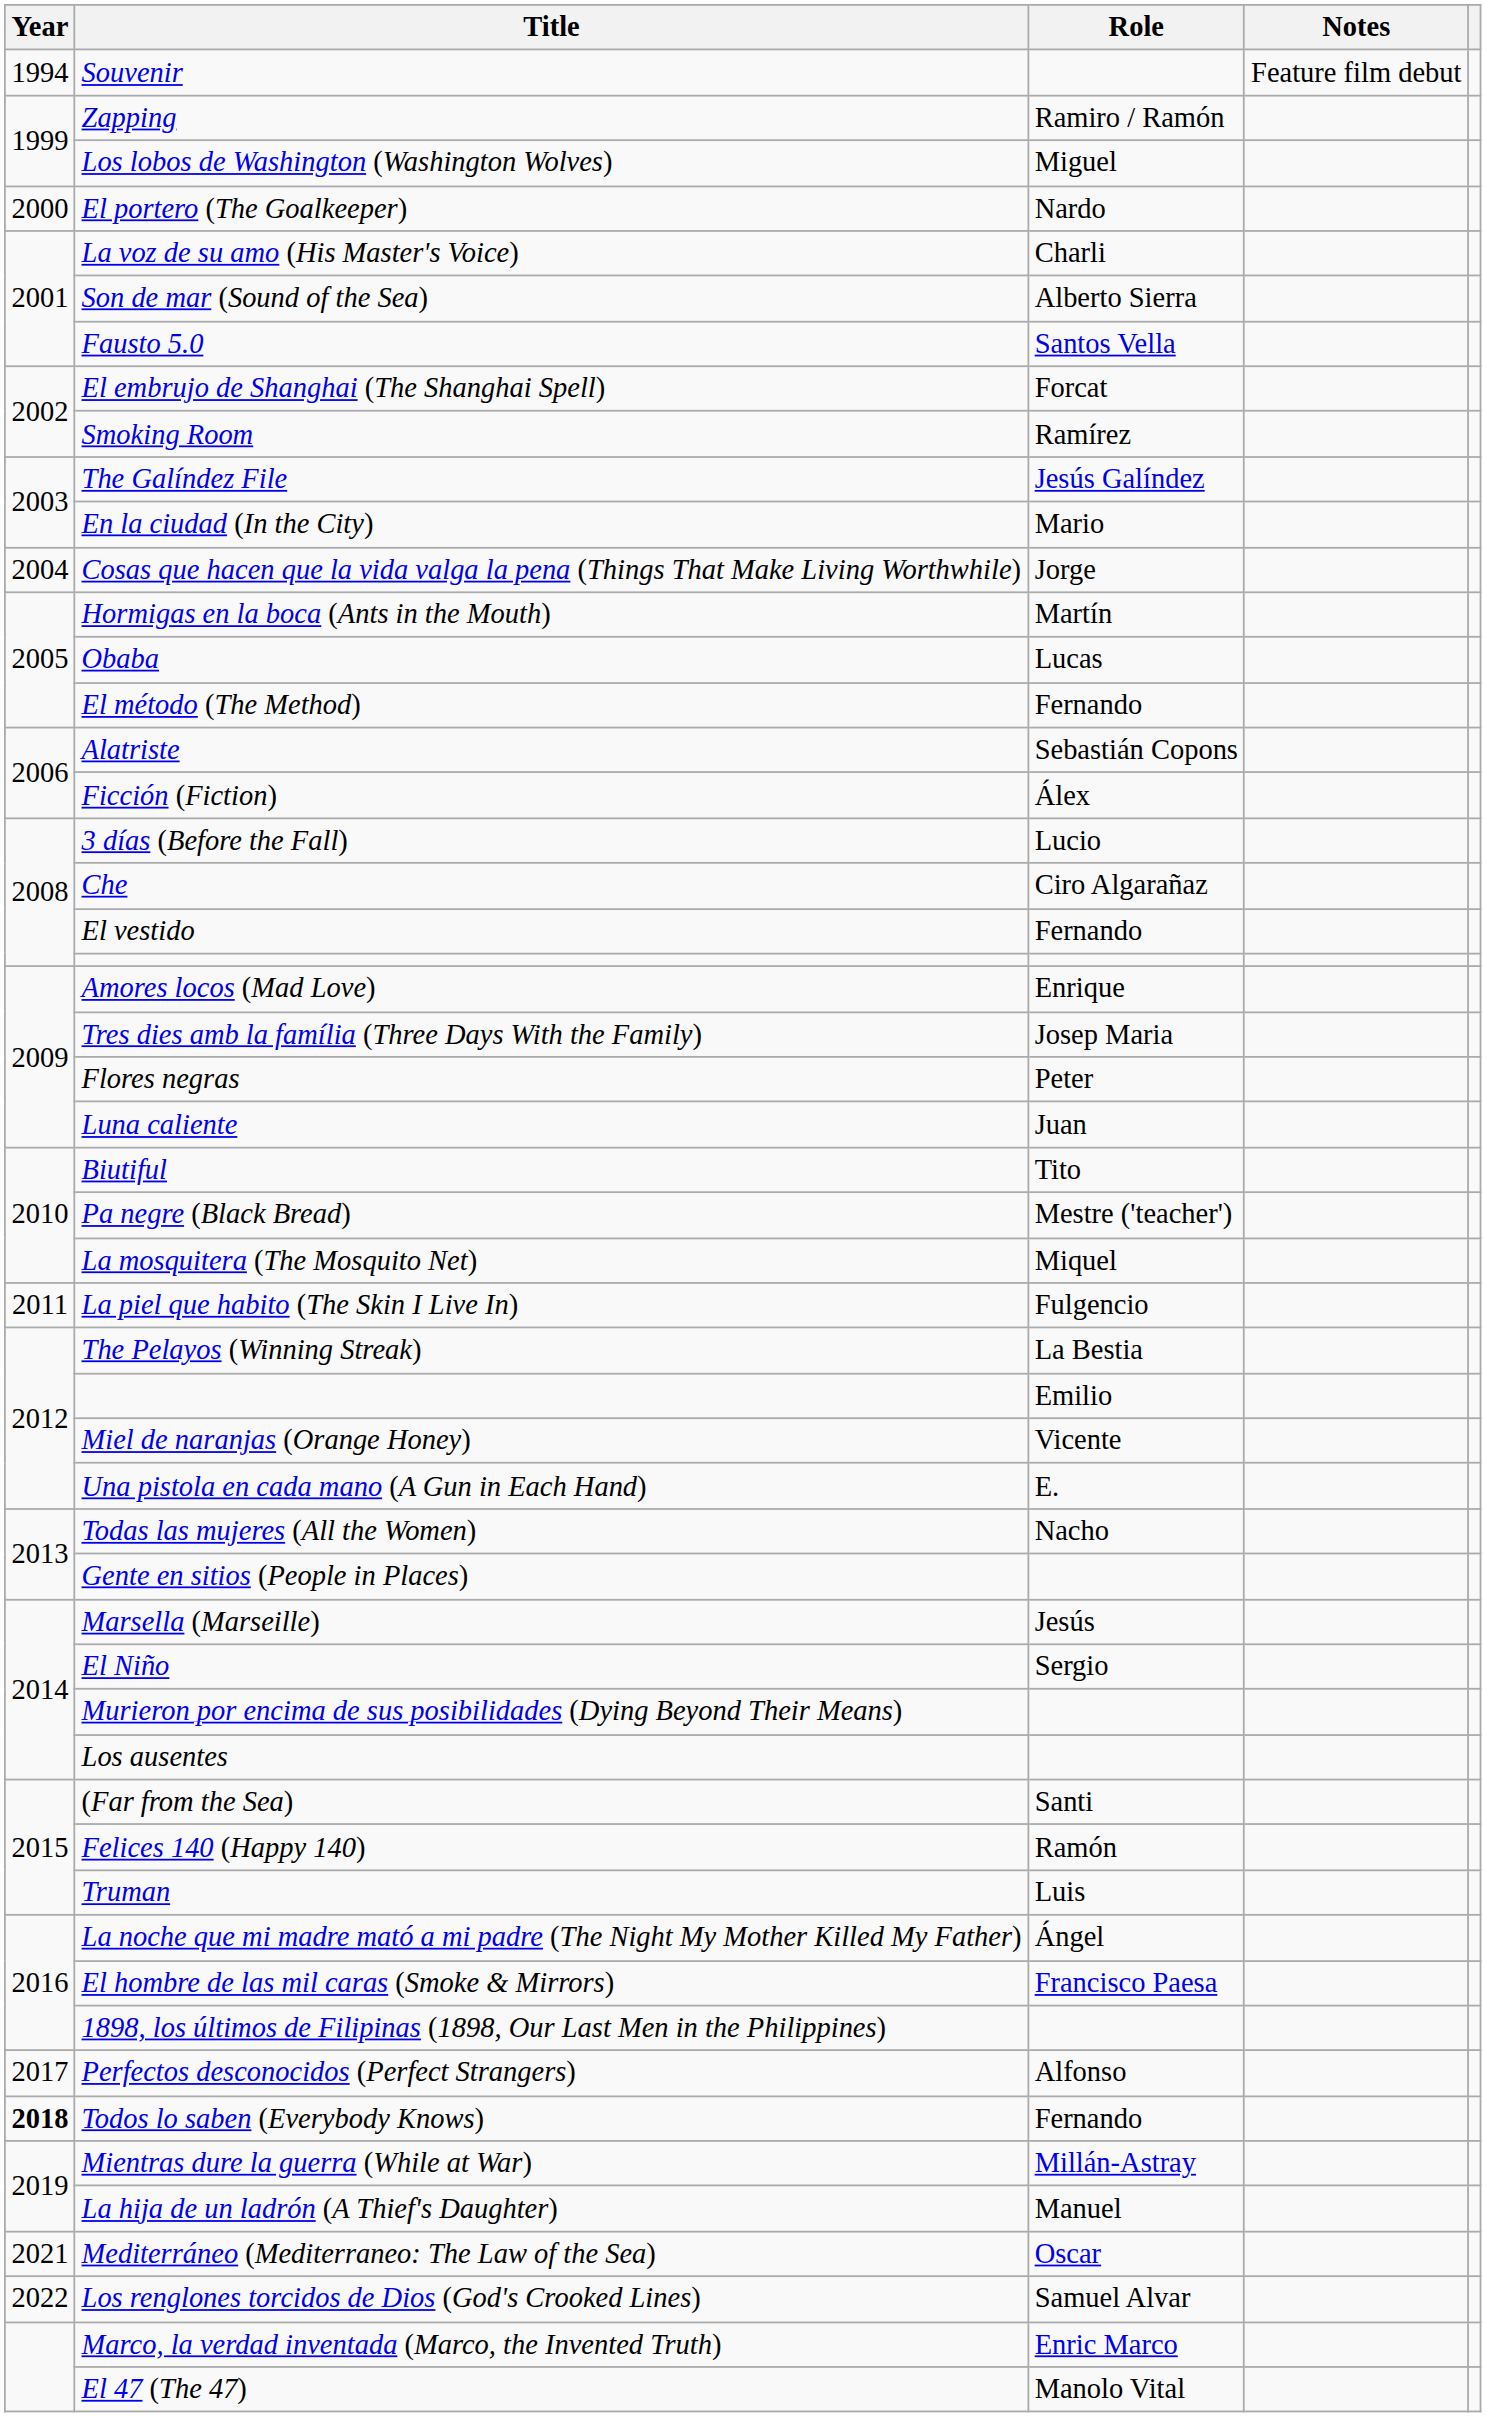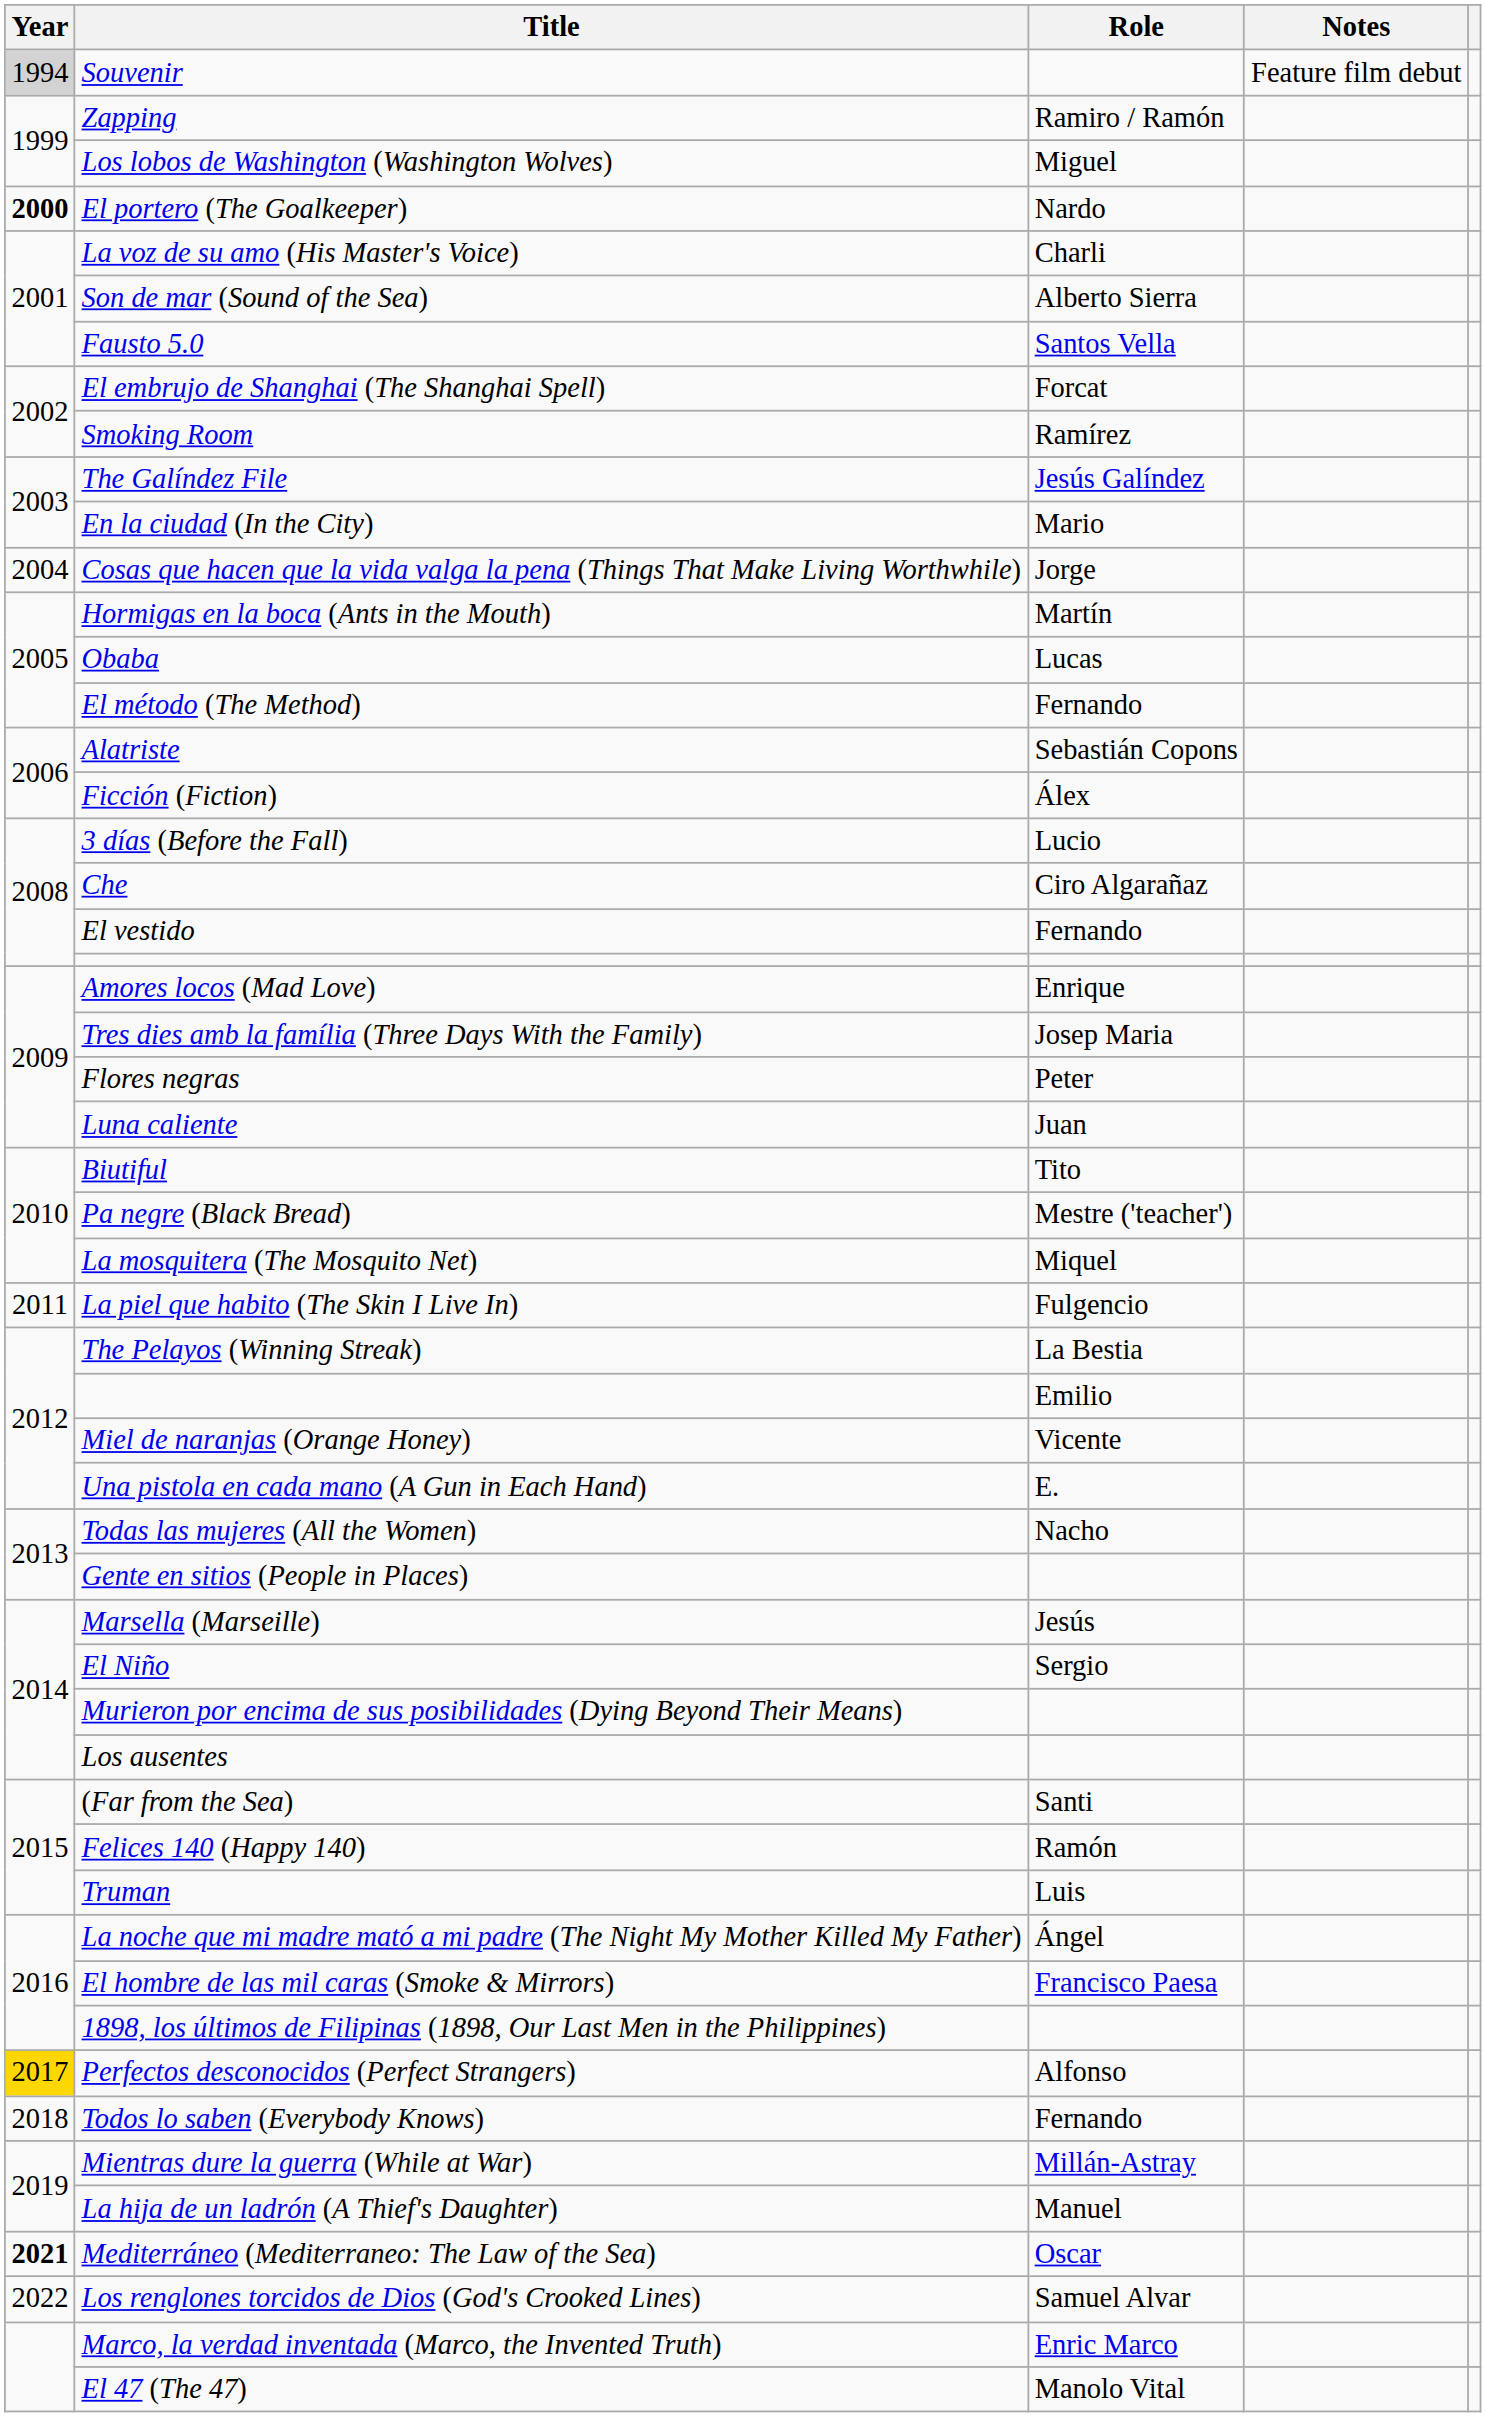Souvenir | Year: no background -> lightgrey background
El portero (The Goalkeeper) | Year: normal -> bold
Perfectos desconocidos (Perfect Strangers) | Year: no background -> gold background
Todos lo saben (Everybody Knows) | Year: bold -> normal
Mediterráneo (Mediterraneo: The Law of the Sea) | Year: normal -> bold
